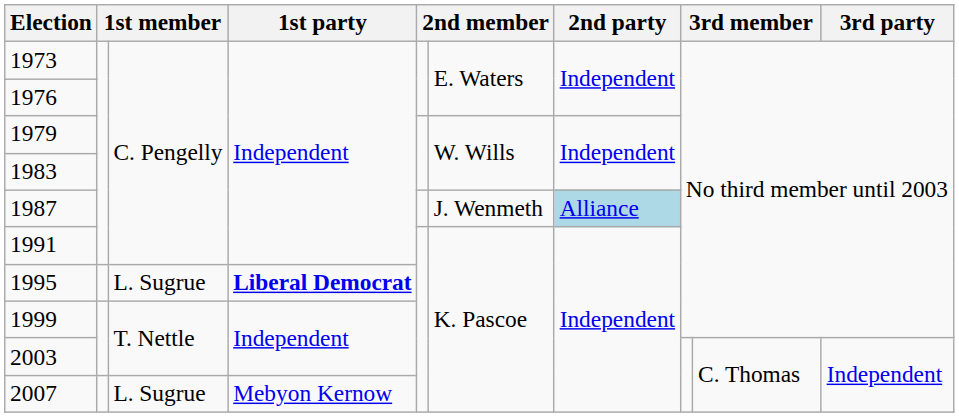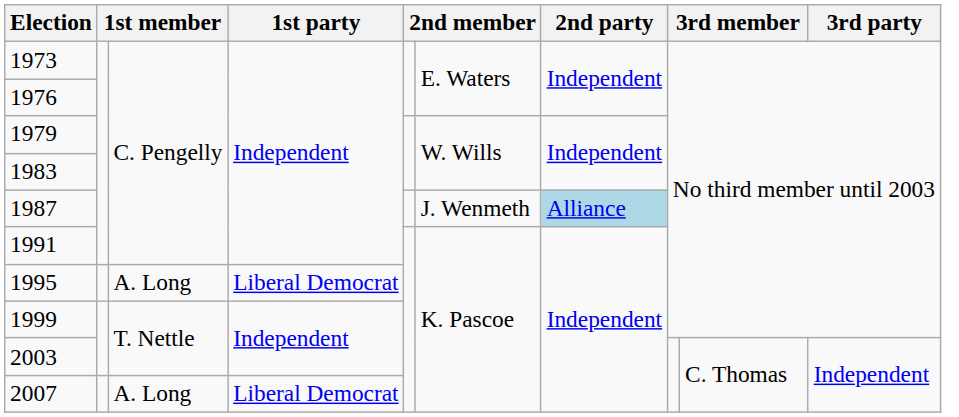1995 | column 3: L. Sugrue -> A. Long
1995 | 1st party: bold -> normal
2007 | column 3: L. Sugrue -> A. Long
2007 | 1st party: Mebyon Kernow -> Liberal Democrat
